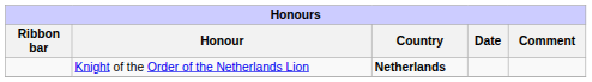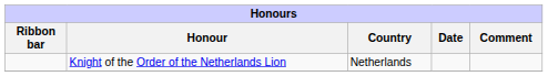Knight of the Order of the Netherlands Lion | Country: bold -> normal
